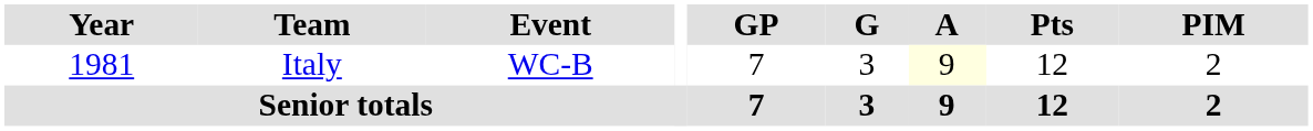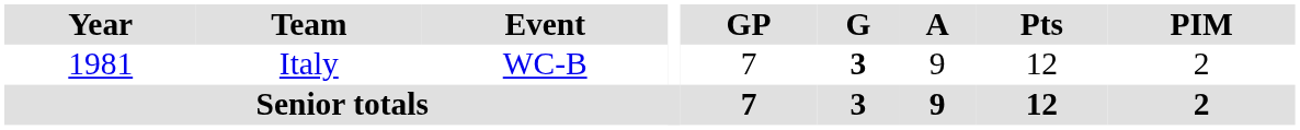Italy | G: normal -> bold
Italy | A: lightyellow background -> no background
